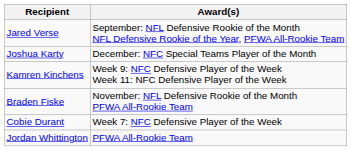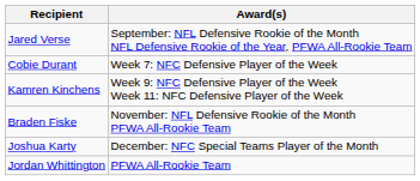rows swapped: Cobie Durant <-> Joshua Karty
